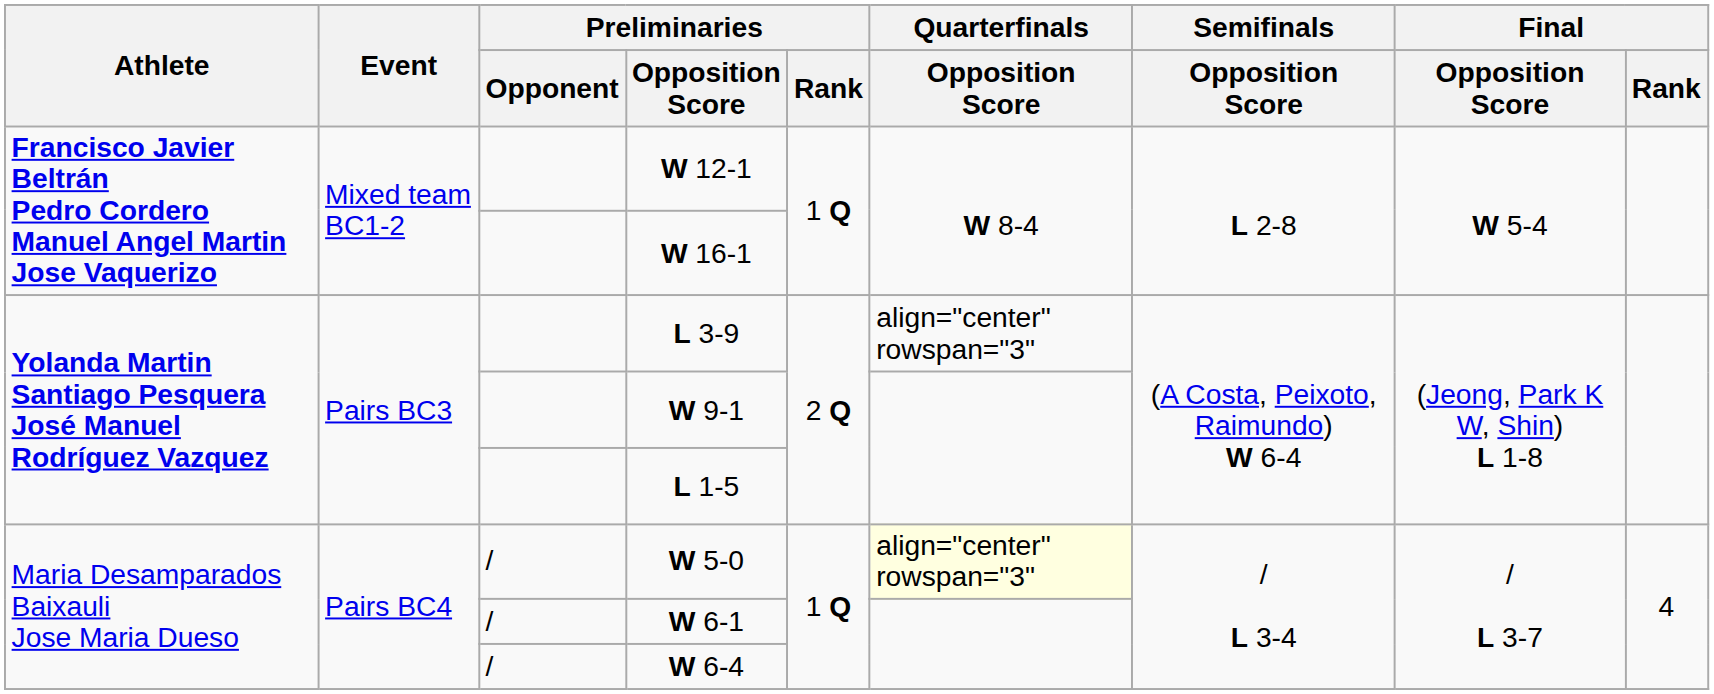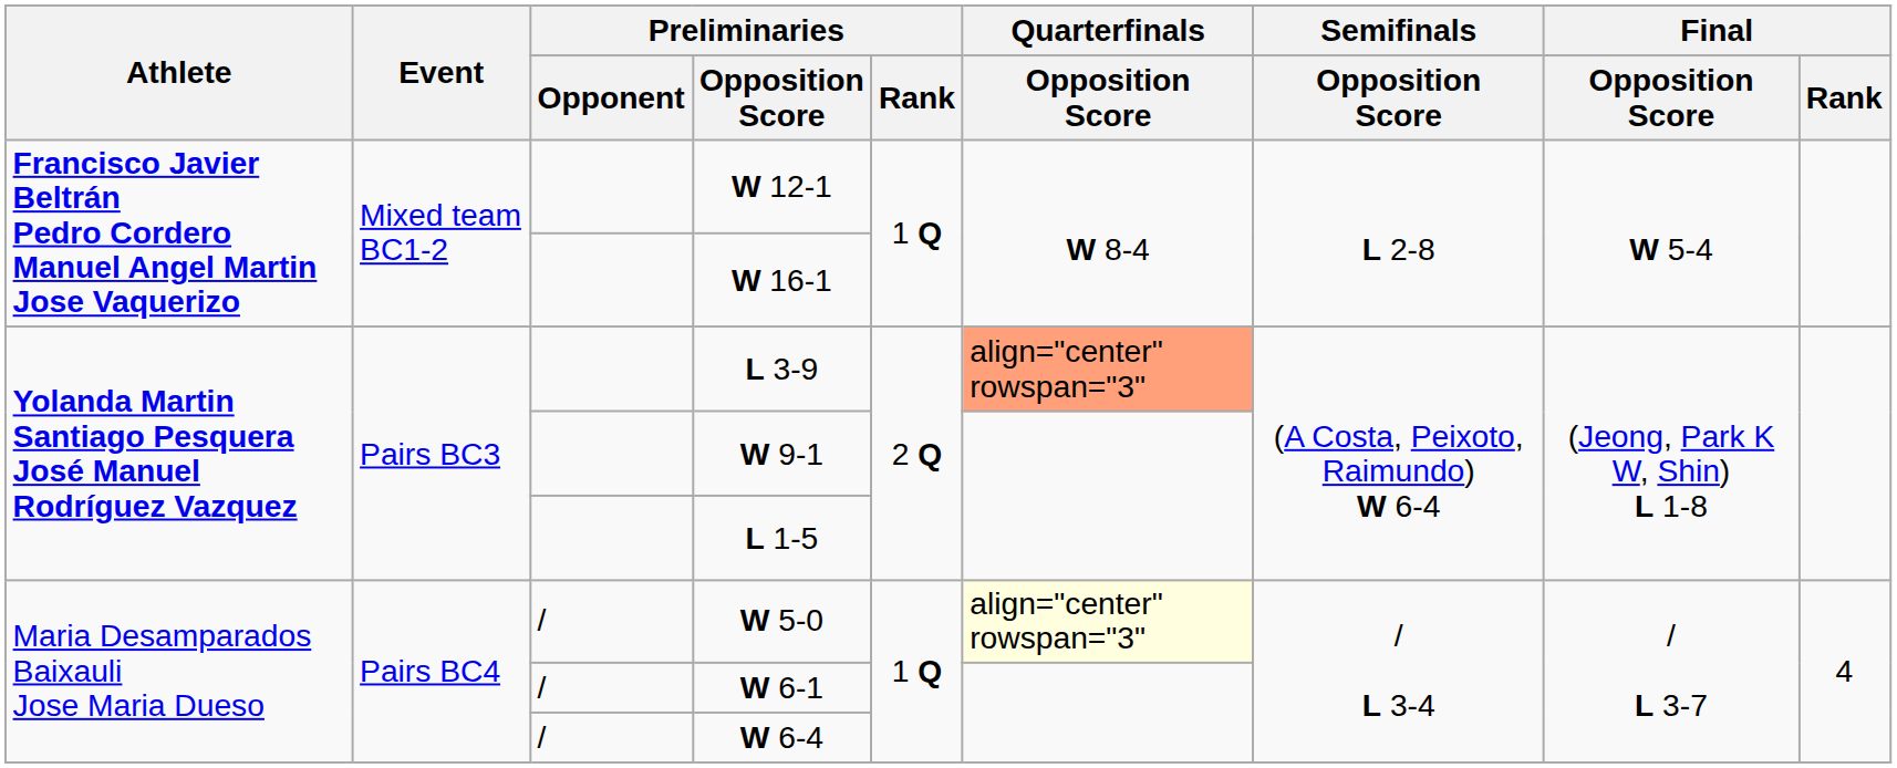L 3-9 | Quarterfinals / Opposition Score: no background -> lightsalmon background
